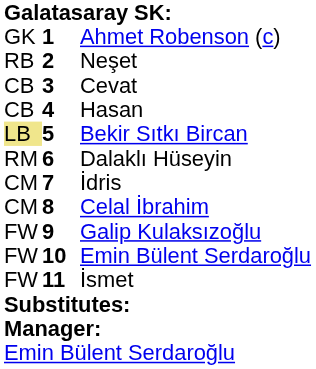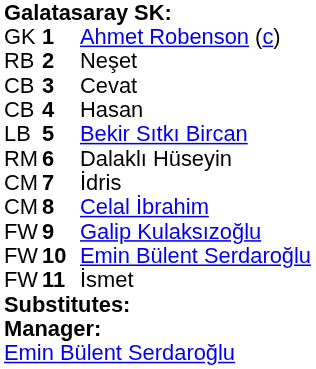Bekir Sıtkı Bircan | column 1: khaki background -> no background
